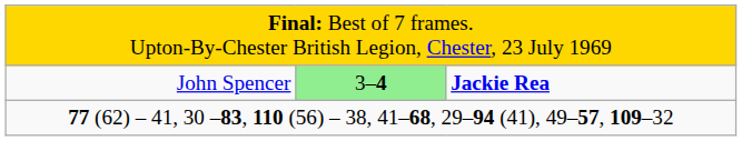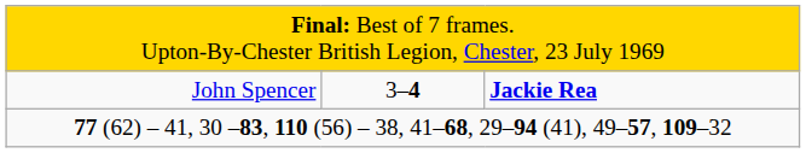John Spencer | column 2: lightgreen background -> no background
